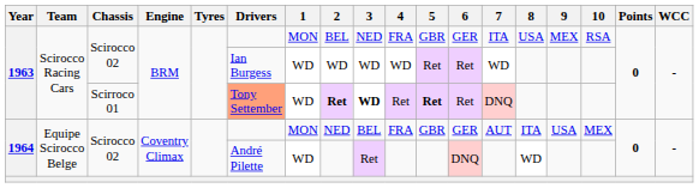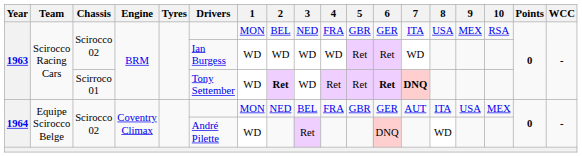1963 / Scirroco 01 | Drivers: lightsalmon background -> no background
1963 / Scirroco 01 | 3: bold -> normal
1963 / Scirroco 01 | 5: bold -> normal
1963 / Scirroco 01 | 6: normal -> bold
1963 / Scirroco 01 | 7: normal -> bold
